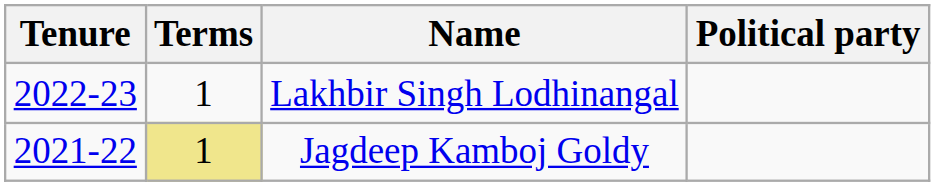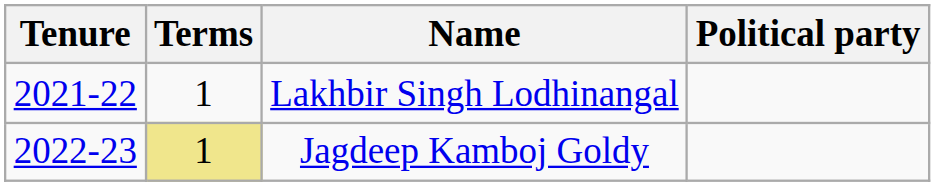Lakhbir Singh Lodhinangal | Tenure: 2022-23 -> 2021-22
Jagdeep Kamboj Goldy | Tenure: 2021-22 -> 2022-23
